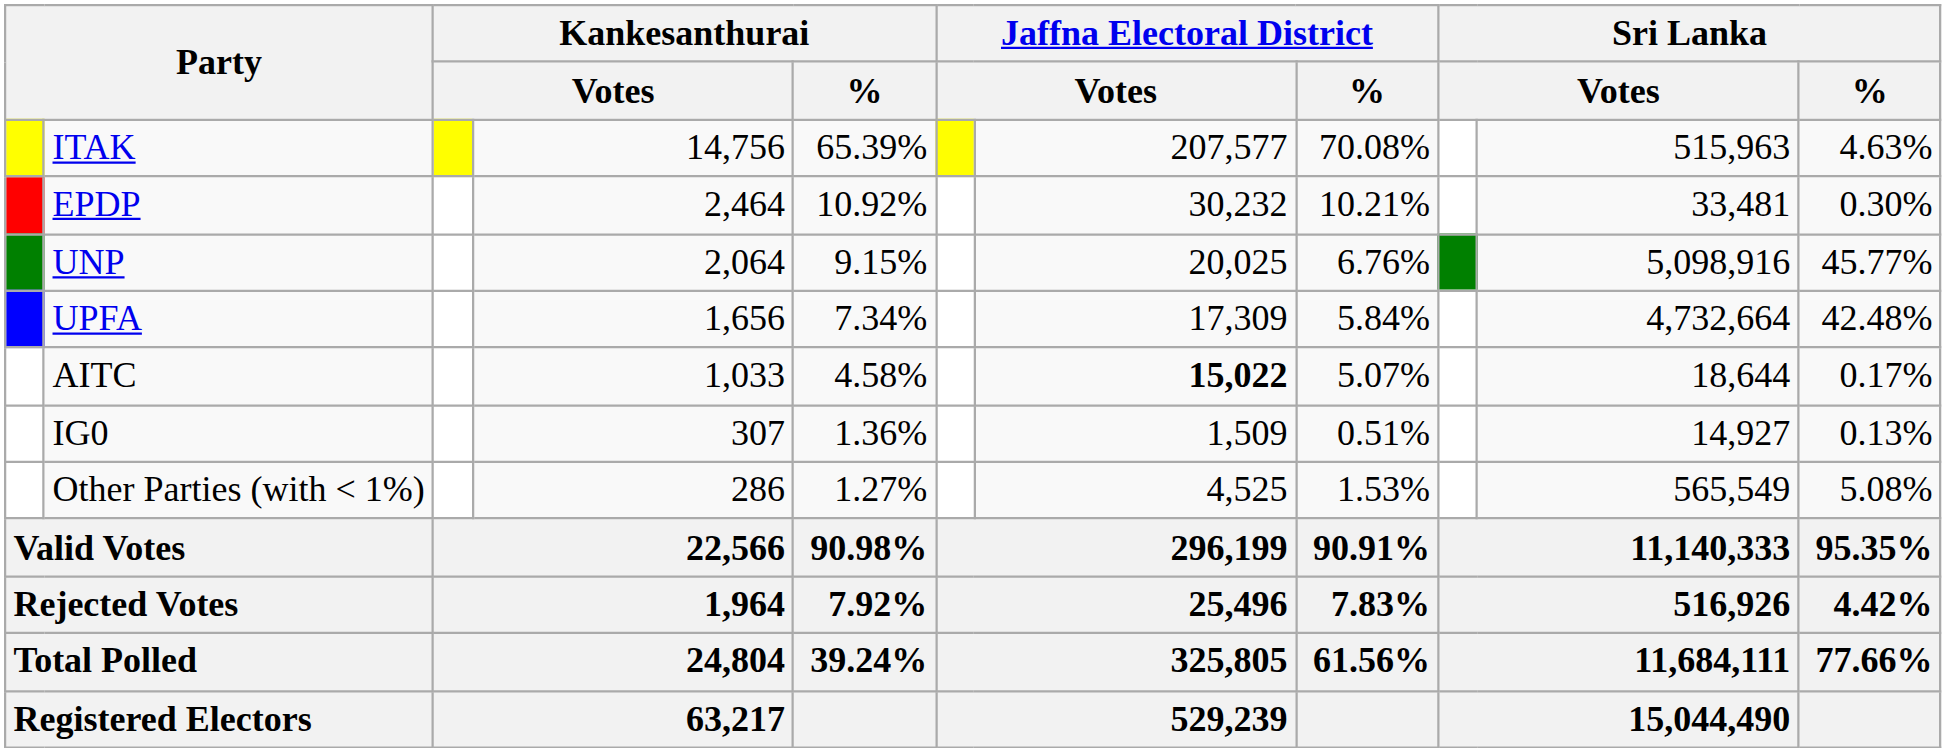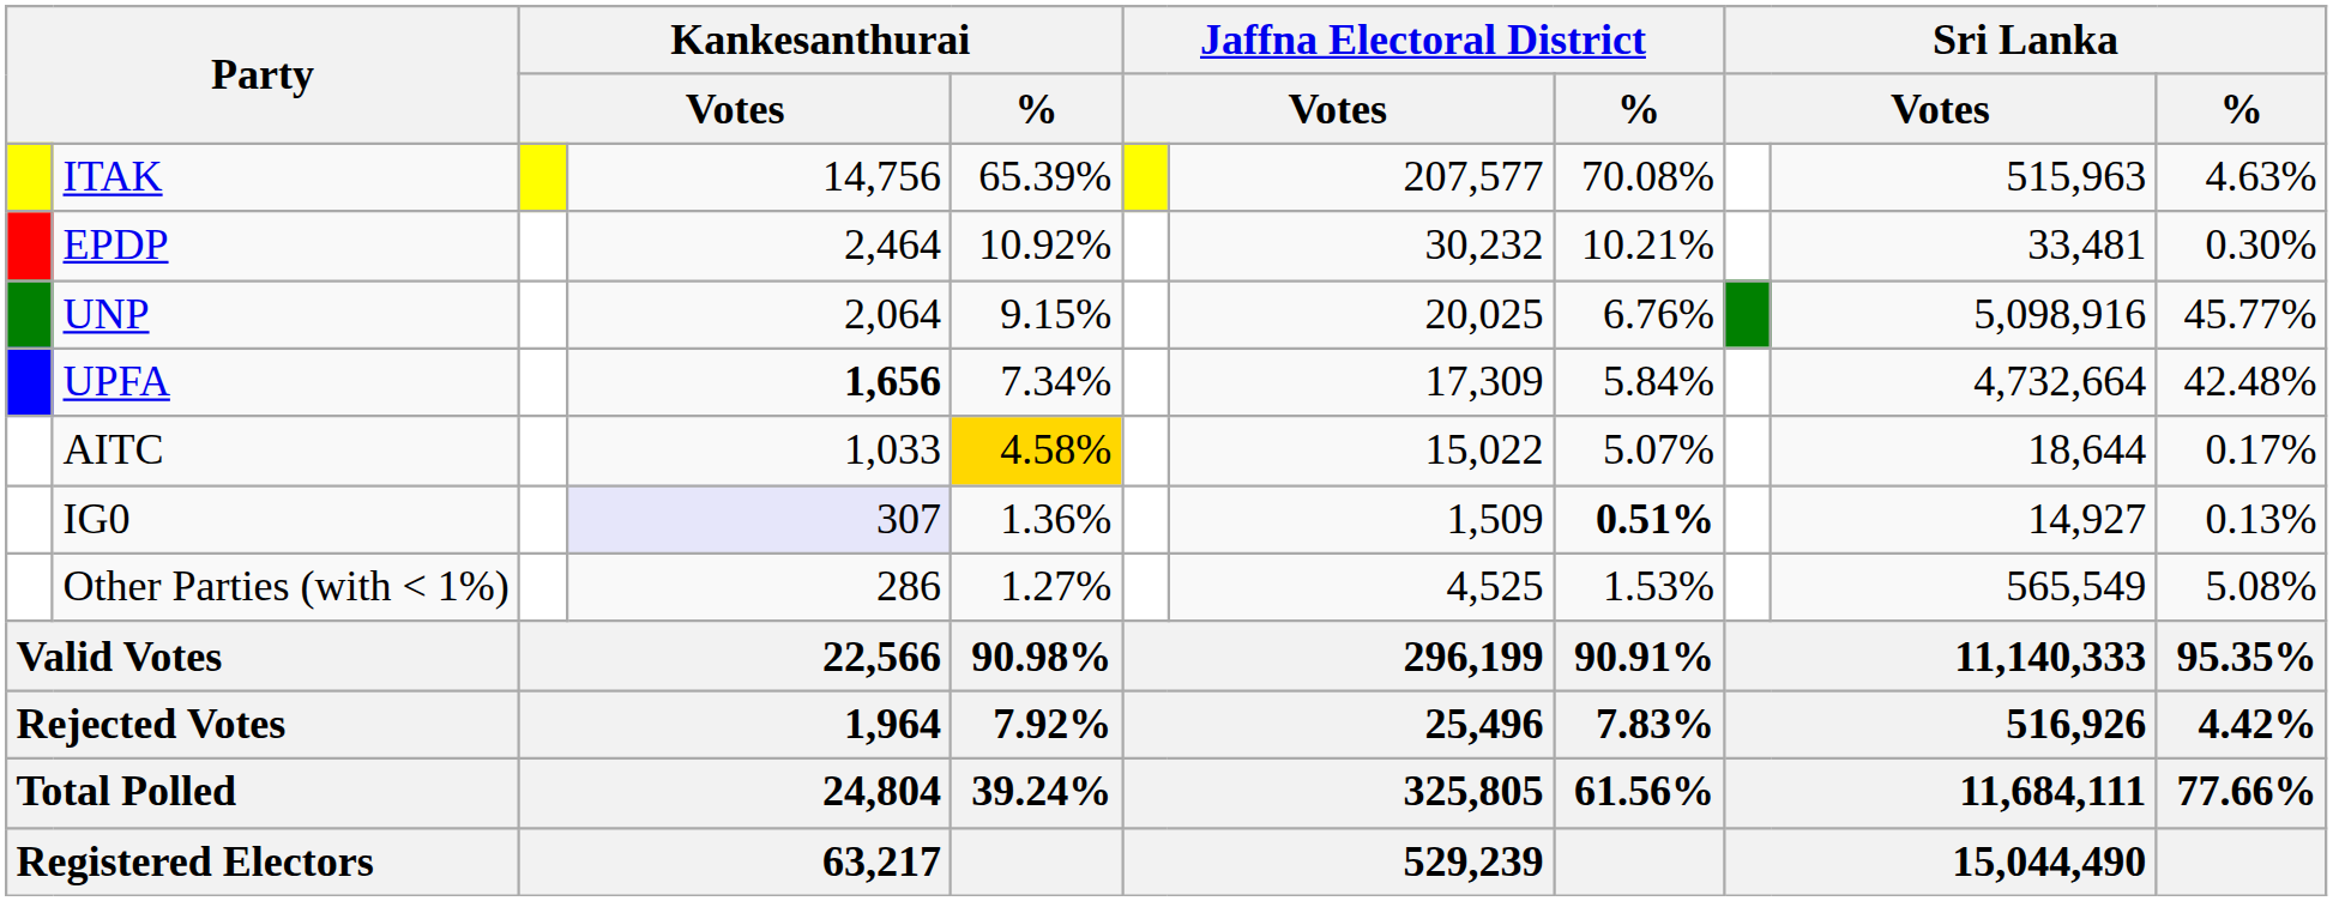UPFA | column 4: normal -> bold
AITC | Kankesanthurai / %: no background -> gold background
AITC | column 7: bold -> normal
IG0 | column 4: no background -> lavender background
IG0 | Jaffna Electoral District / %: normal -> bold
